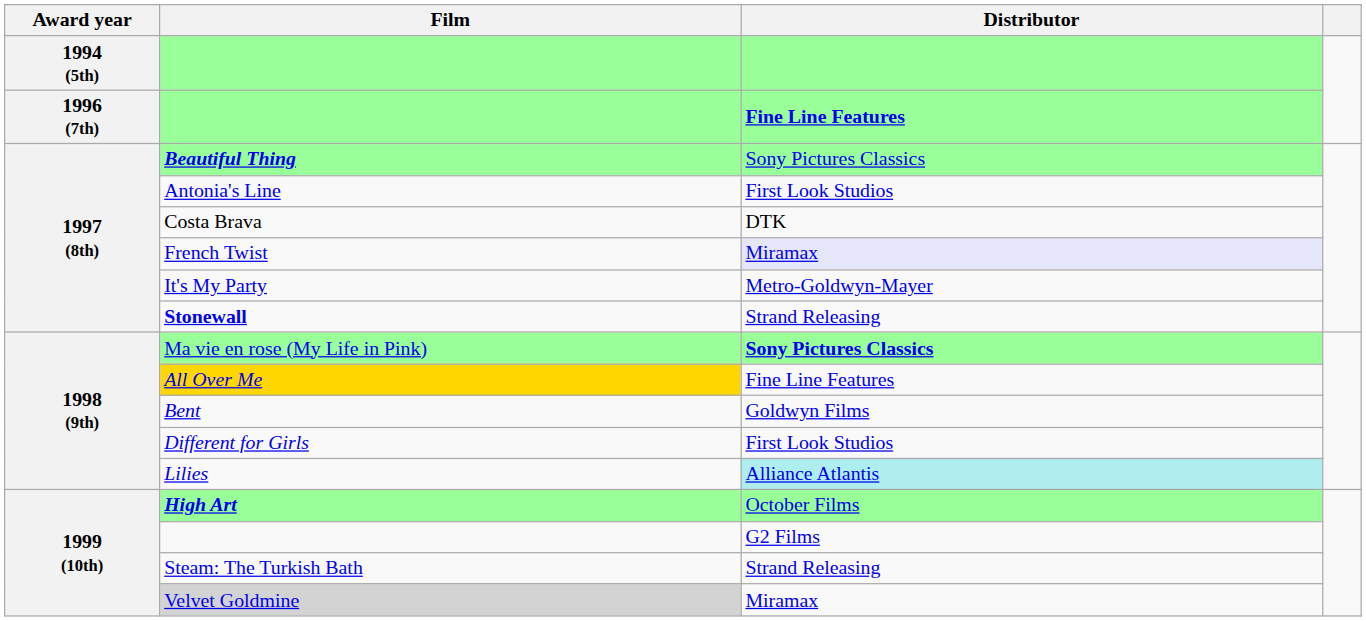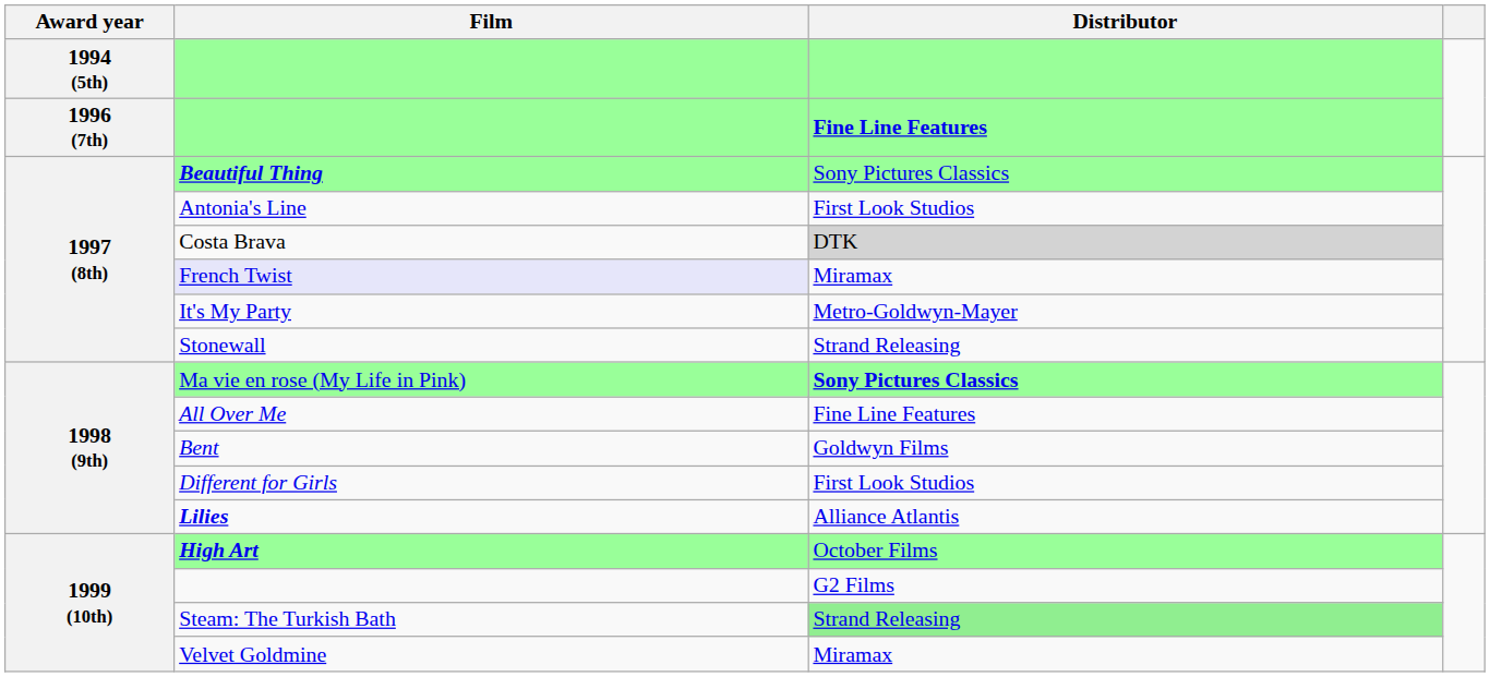Costa Brava | Distributor: no background -> lightgrey background
French Twist | Film: no background -> lavender background
French Twist | Distributor: lavender background -> no background
Stonewall | Film: bold -> normal
All Over Me | Film: gold background -> no background
Lilies | Film: normal -> bold
Lilies | Distributor: paleturquoise background -> no background
Steam: The Turkish Bath | Distributor: no background -> lightgreen background
Velvet Goldmine | Film: lightgrey background -> no background
